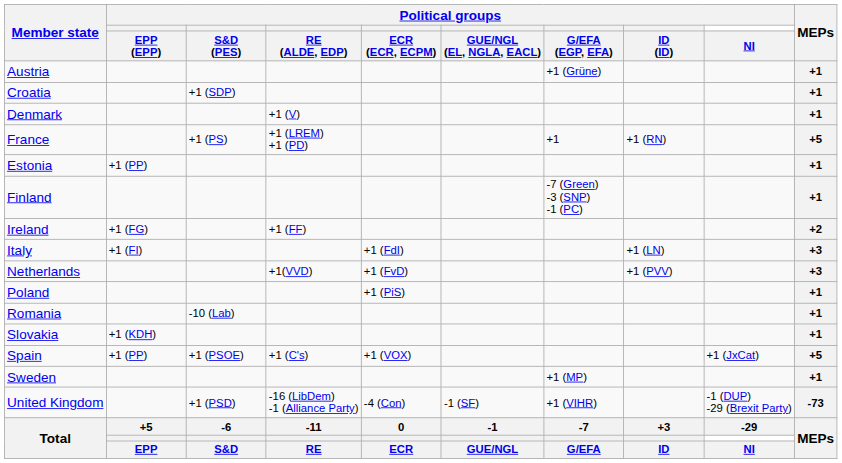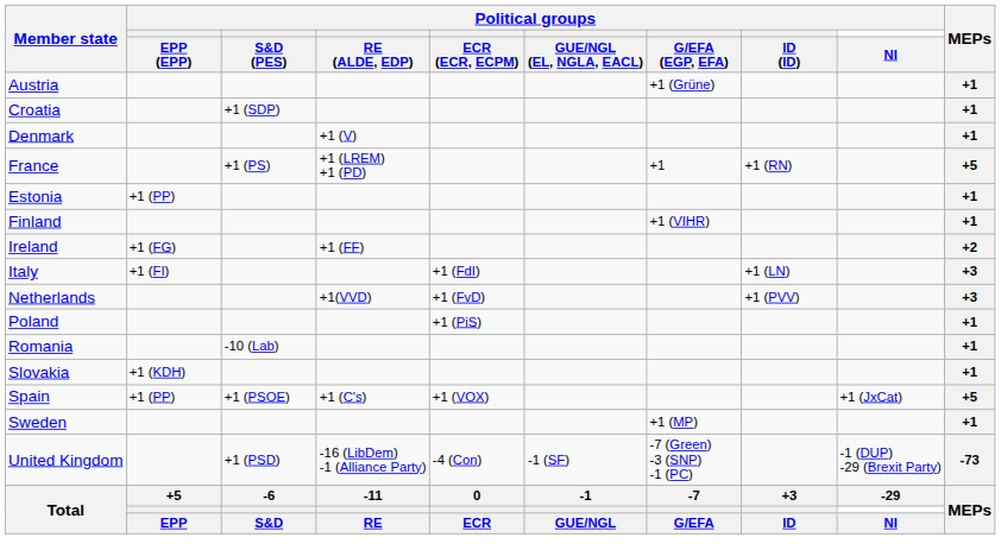Finland | Political groups / G/EFA (EGP, EFA): -7 (Green) -3 (SNP) -1 (PC) -> +1 (VIHR)
United Kingdom | Political groups / G/EFA (EGP, EFA): +1 (VIHR) -> -7 (Green) -3 (SNP) -1 (PC)
